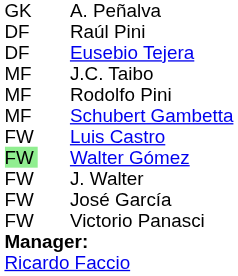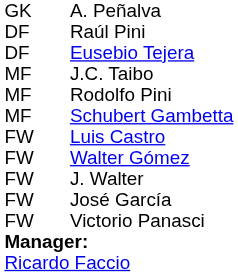Walter Gómez | column 1: lightgreen background -> no background
